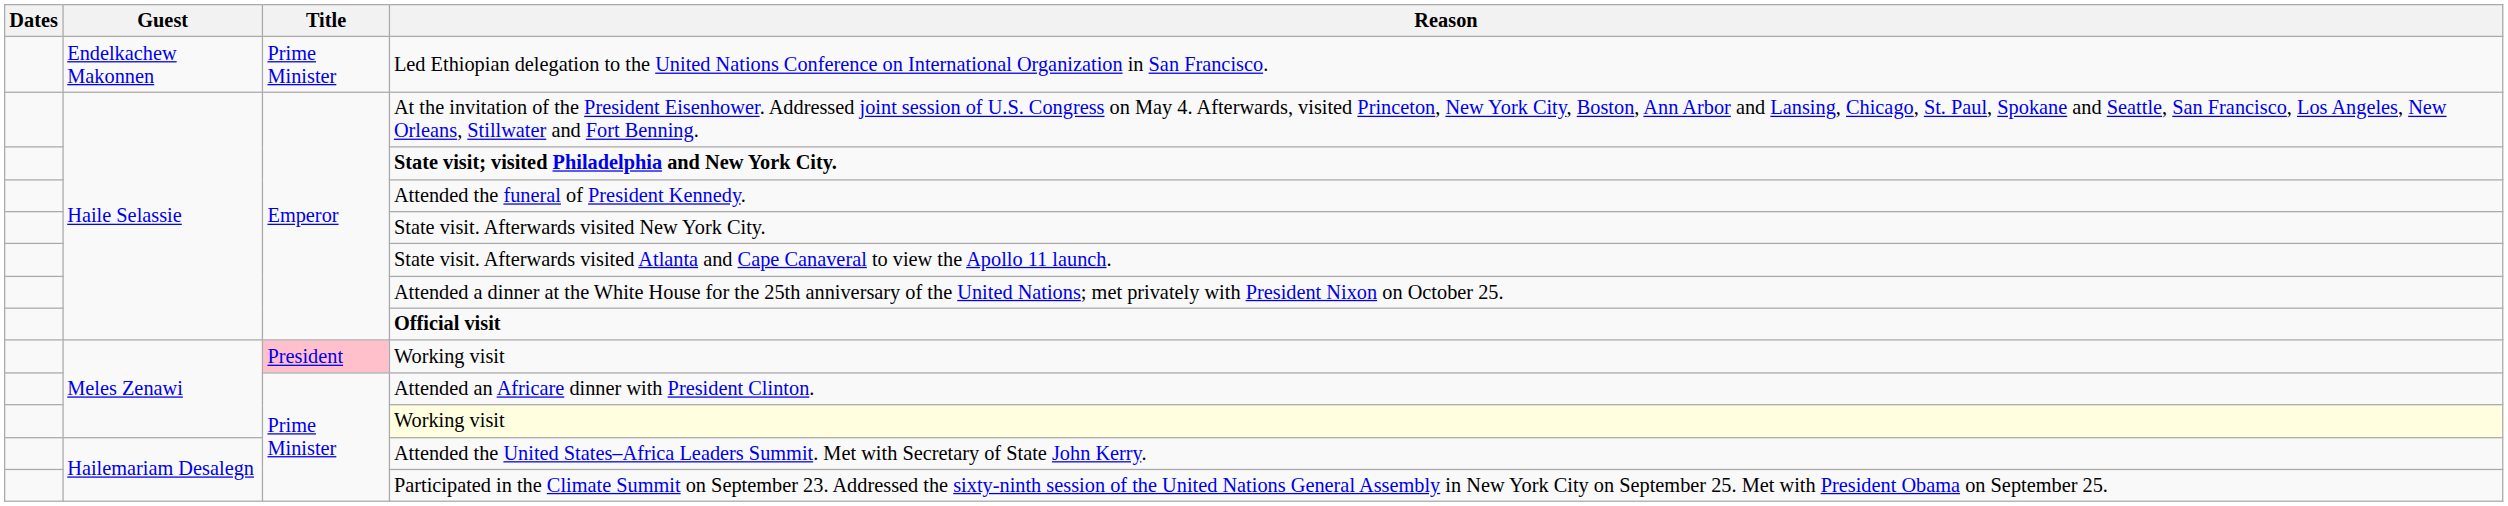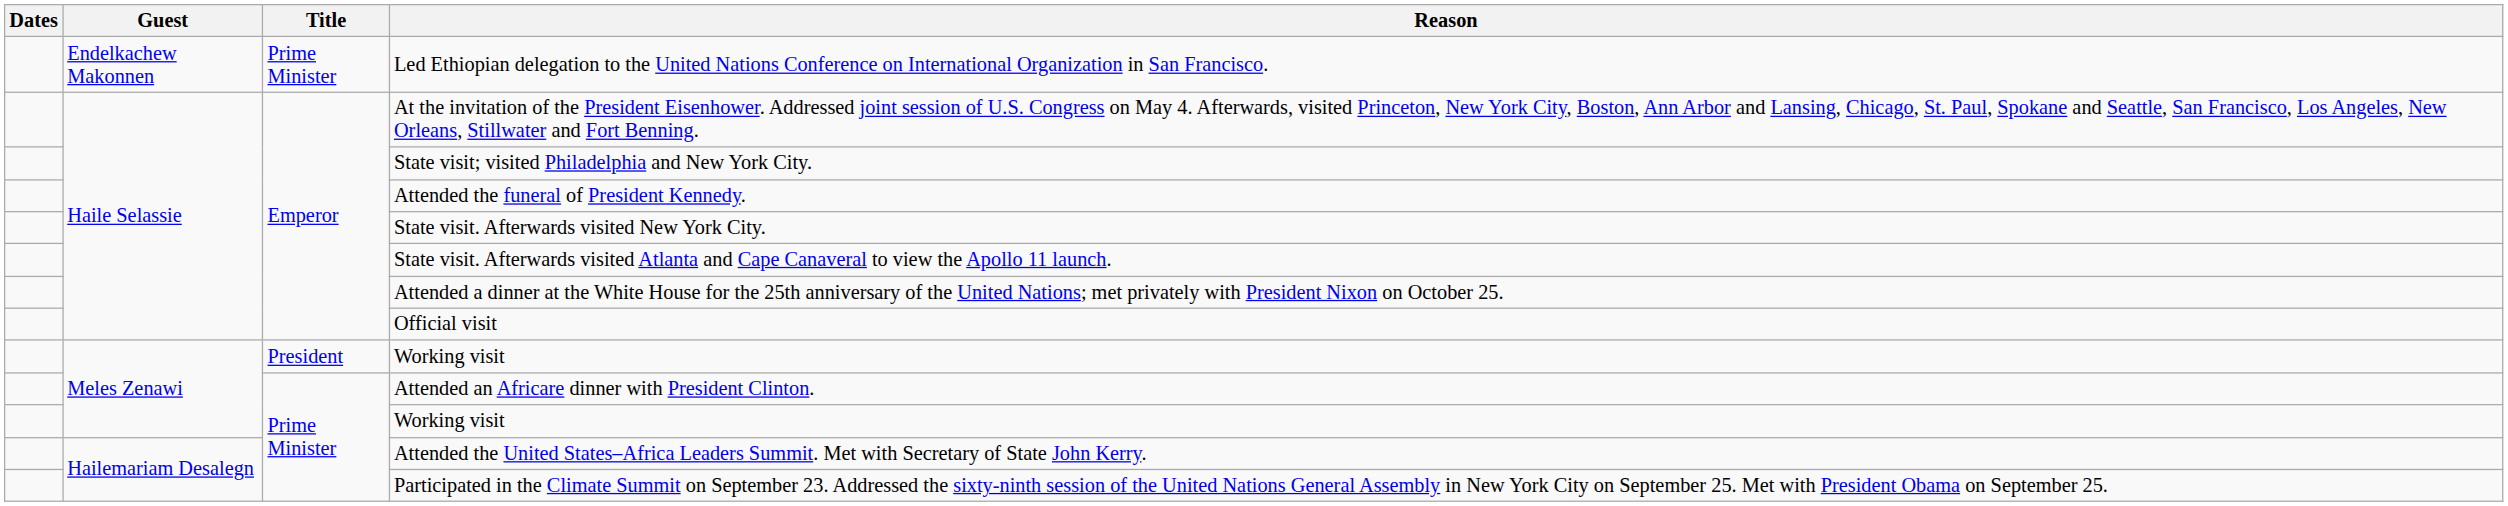State visit; visited Philadelphia and New York City. | Reason: bold -> normal
Official visit | Reason: bold -> normal
President / Working visit | Title: pink background -> no background
Prime Minister / Working visit | Reason: lightyellow background -> no background
